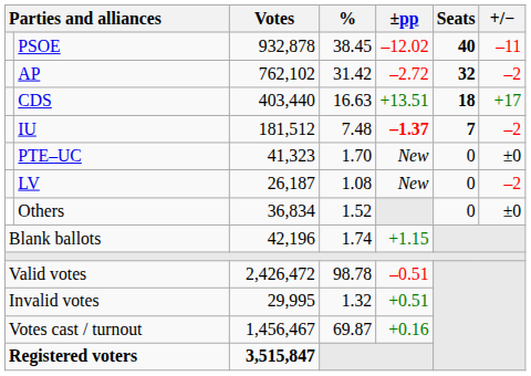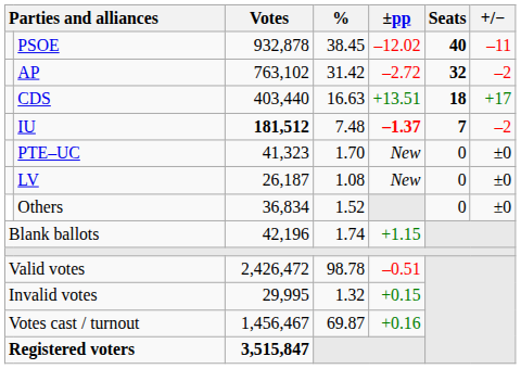AP | Votes: 762,102 -> 763,102
IU | Votes: normal -> bold
LV | +/−: –2 -> ±0
Invalid votes | ±pp: +0.51 -> +0.15
